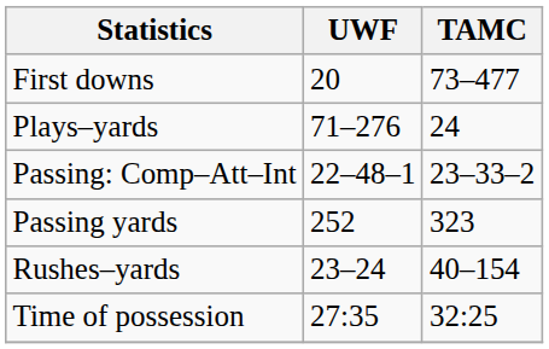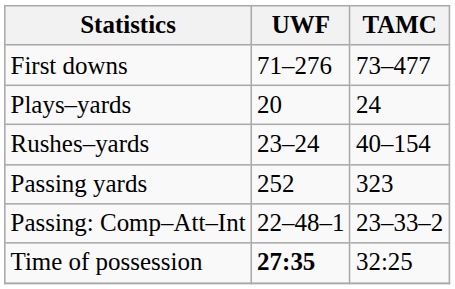First downs | UWF: 20 -> 71–276
Plays–yards | UWF: 71–276 -> 20
rows swapped: Rushes–yards <-> Passing: Comp–Att–Int
Time of possession | UWF: normal -> bold
